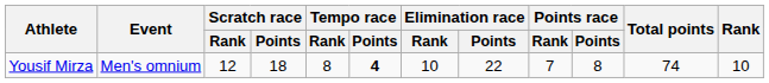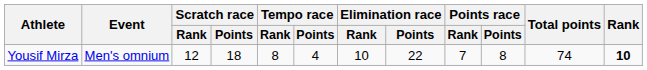Yousif Mirza | Tempo race / Points: bold -> normal
Yousif Mirza | Rank: normal -> bold
